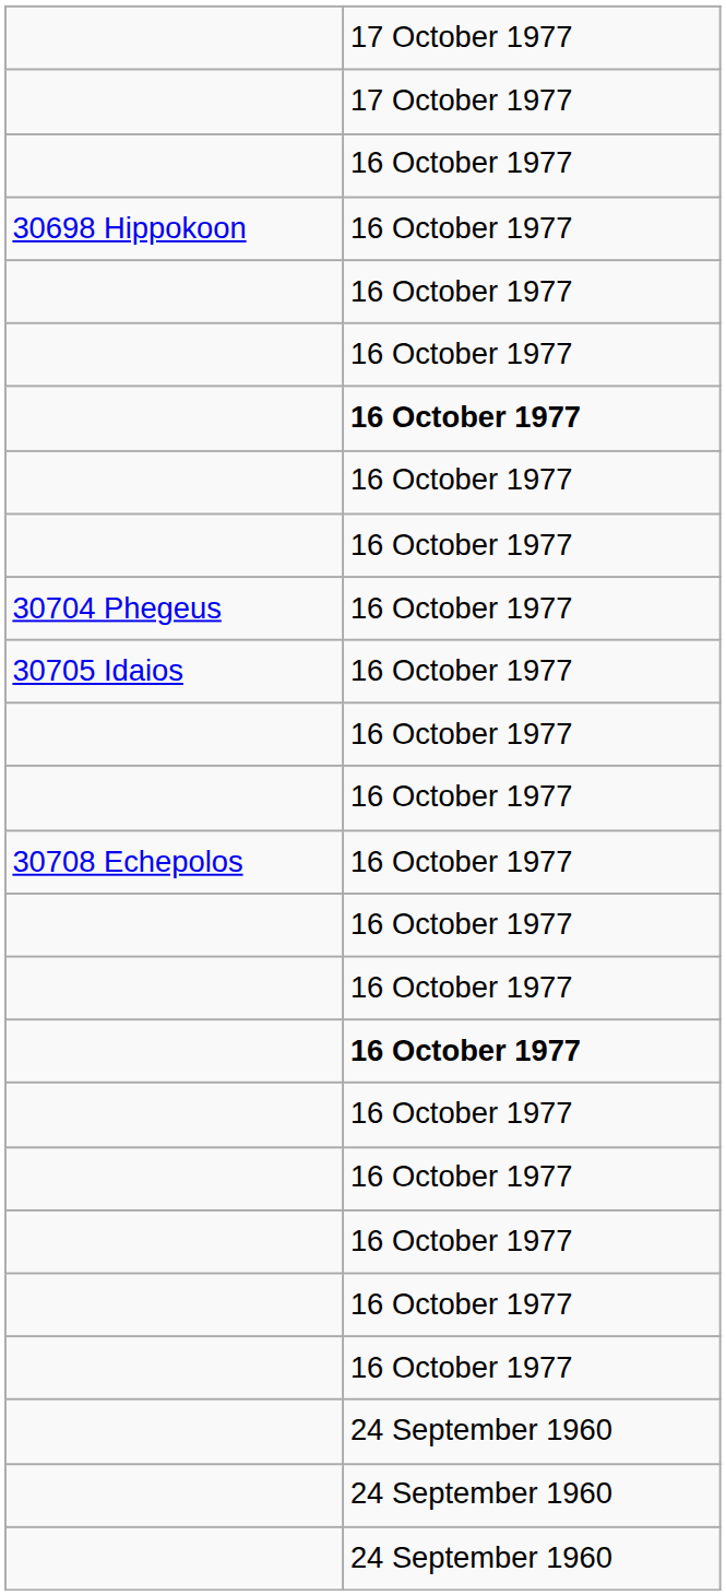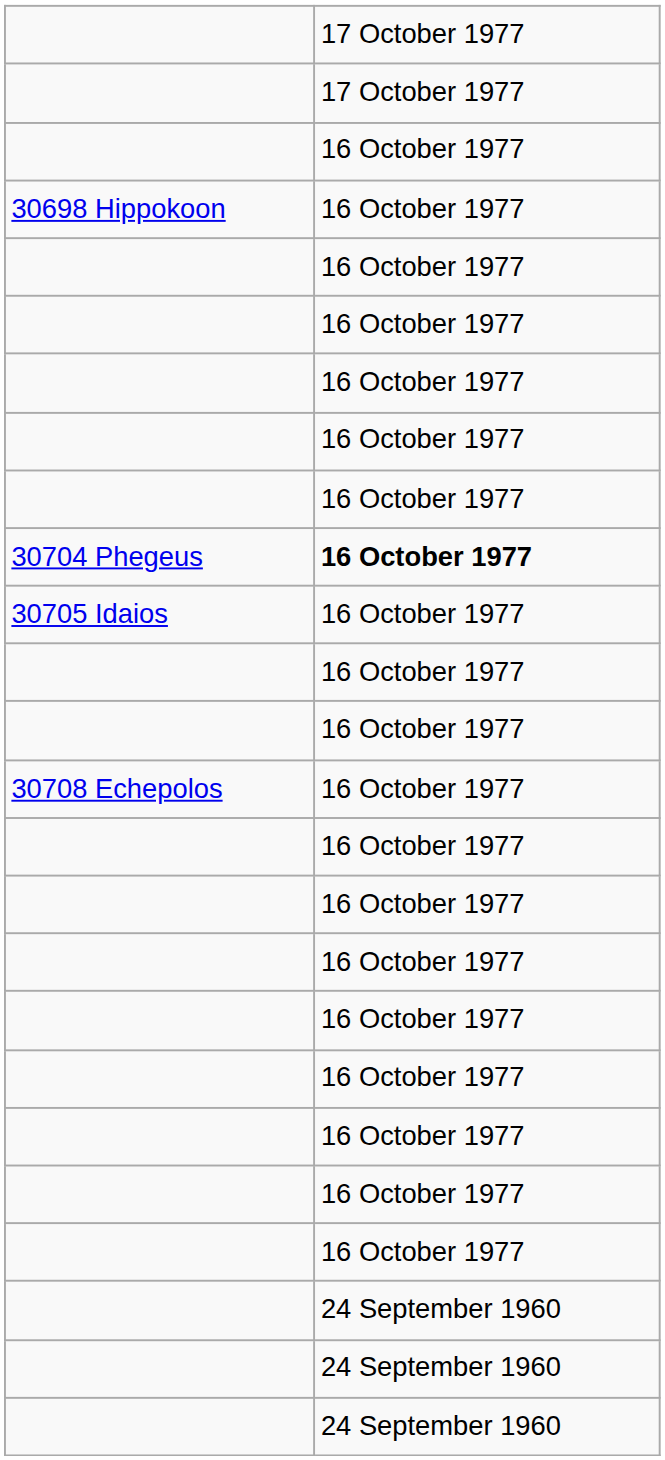row 7 | column 2: bold -> normal
row 10 | column 2: normal -> bold
row 17 | column 2: bold -> normal
